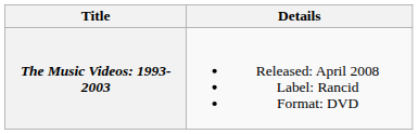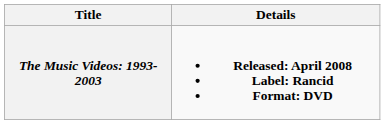The Music Videos: 1993-2003 | Details: normal -> bold
